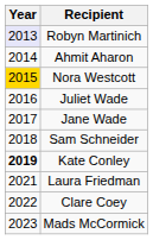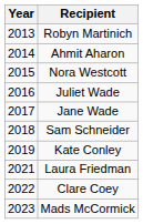Robyn Martinich | Year: lavender background -> no background
Nora Westcott | Year: gold background -> no background
Kate Conley | Year: bold -> normal
